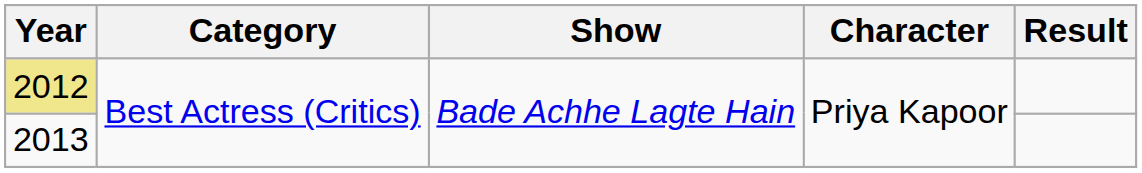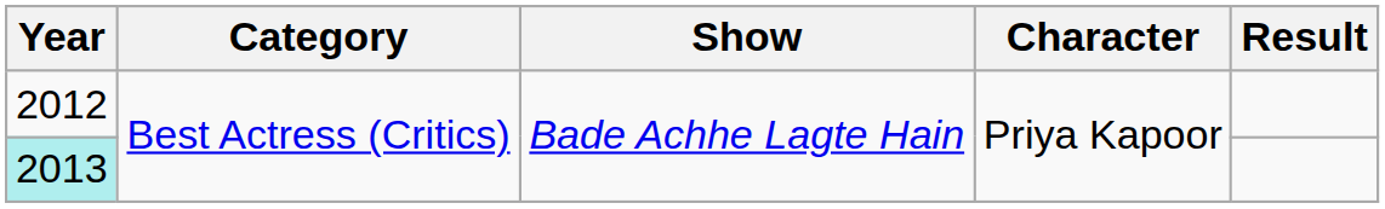2012 | Year: khaki background -> no background
2013 | Year: no background -> paleturquoise background
